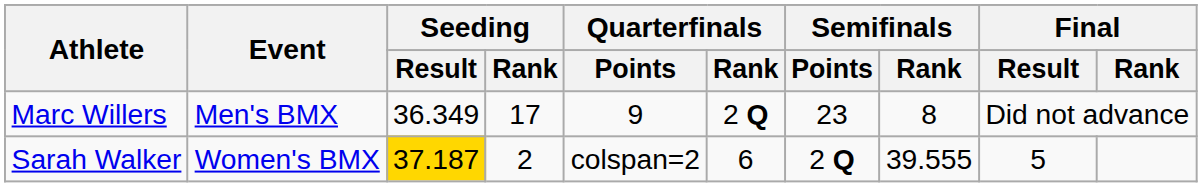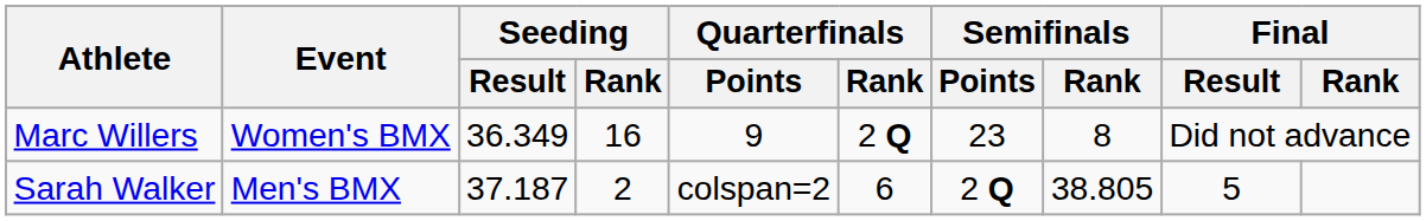Marc Willers | Event: Men's BMX -> Women's BMX
Marc Willers | Seeding / Rank: 17 -> 16
Sarah Walker | Event: Women's BMX -> Men's BMX
Sarah Walker | Seeding / Result: gold background -> no background
Sarah Walker | Semifinals / Rank: 39.555 -> 38.805
